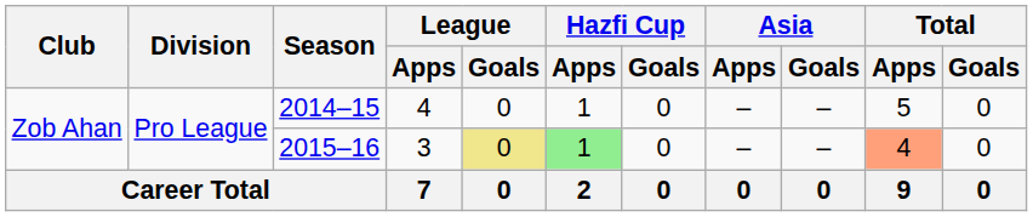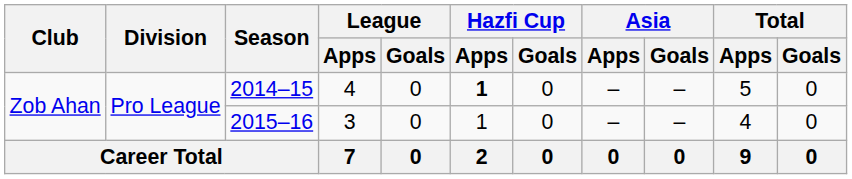2014–15 | Hazfi Cup / Apps: normal -> bold
2015–16 | League / Goals: khaki background -> no background
2015–16 | Hazfi Cup / Apps: lightgreen background -> no background
2015–16 | Total / Apps: lightsalmon background -> no background
